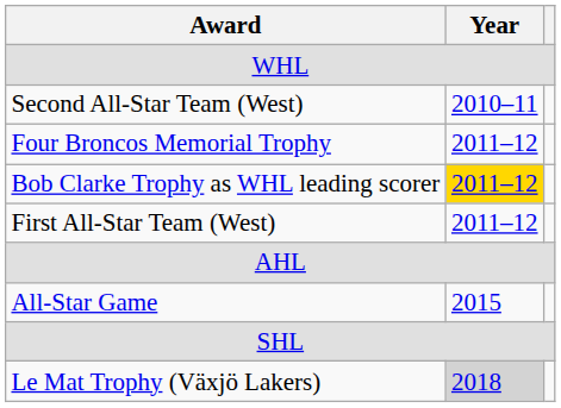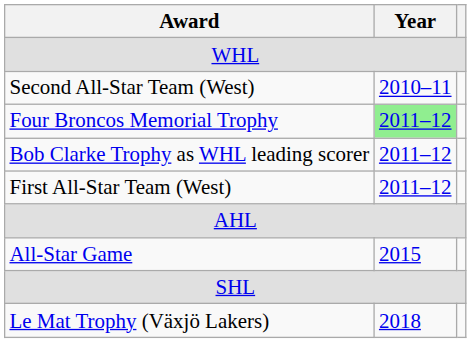Four Broncos Memorial Trophy | Year: no background -> lightgreen background
Bob Clarke Trophy as WHL leading scorer | Year: gold background -> no background
Le Mat Trophy (Växjö Lakers) | Year: lightgrey background -> no background
